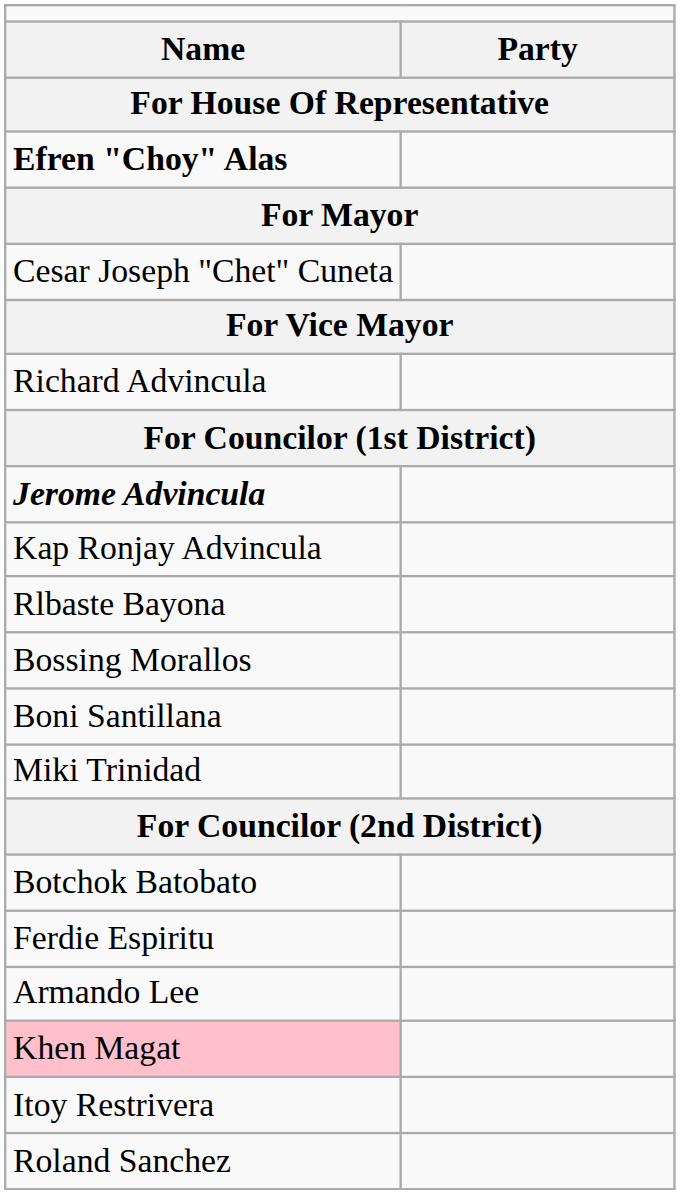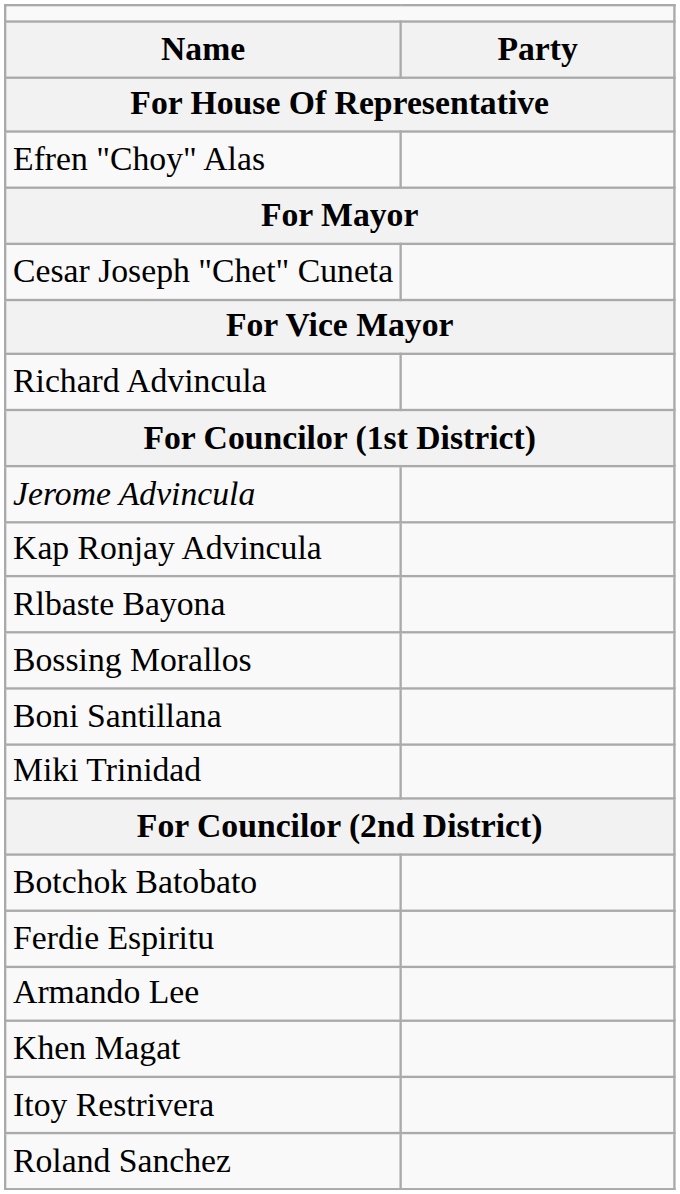Efren "Choy" Alas | column 1: bold -> normal
Jerome Advincula | column 1: bold -> normal
Khen Magat | column 1: pink background -> no background
